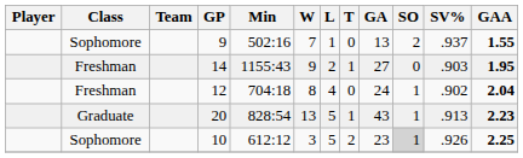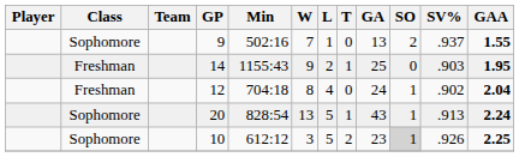14 | GA: 27 -> 25
20 | Class: Graduate -> Sophomore
20 | GAA: 2.23 -> 2.24
